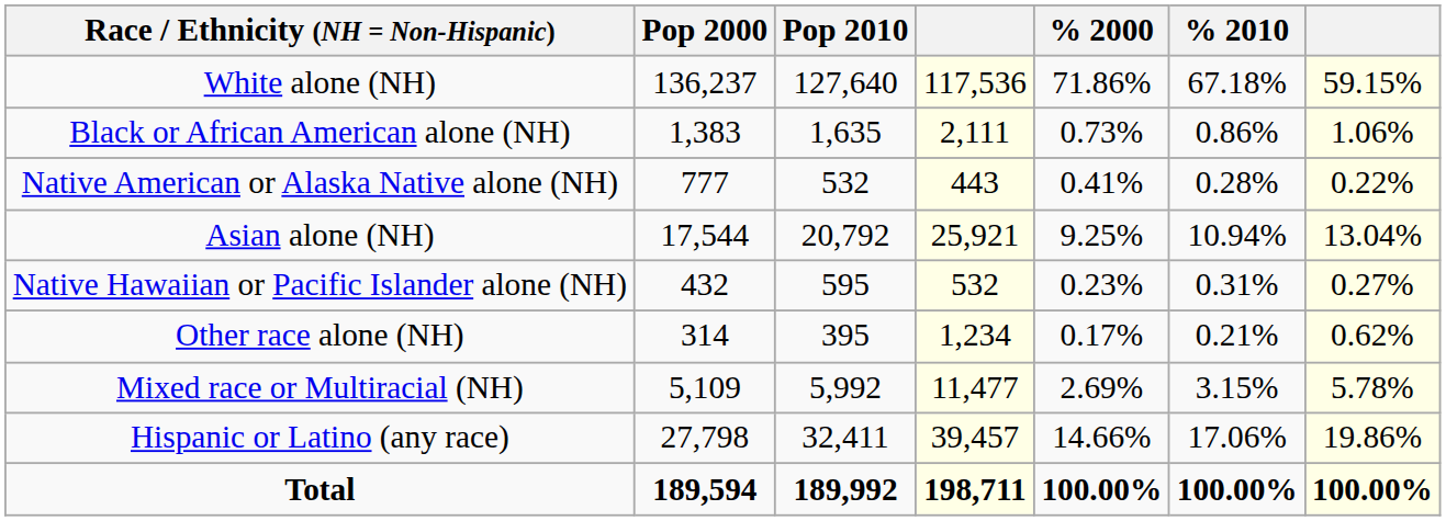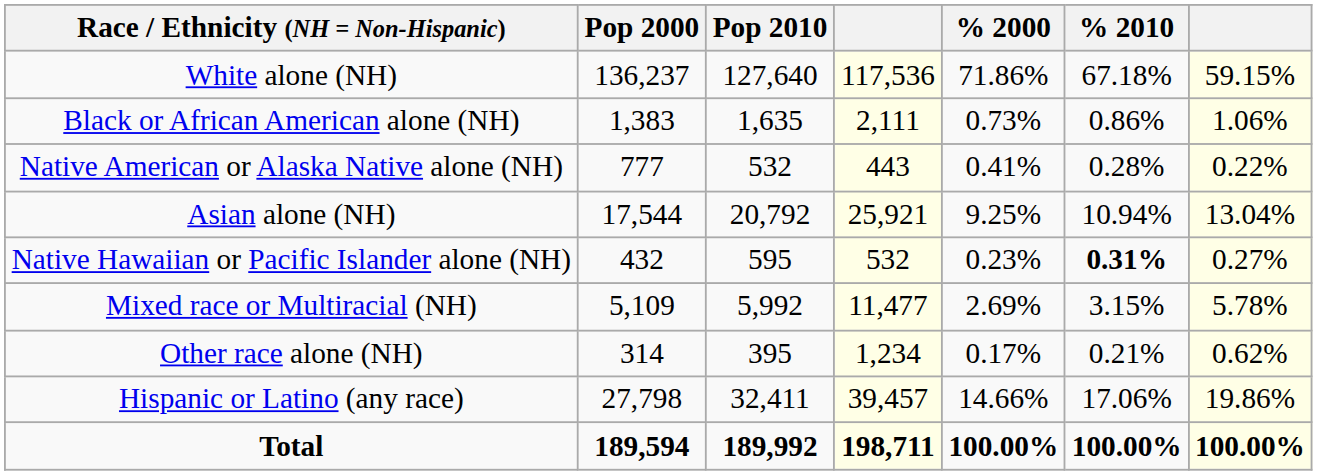Native Hawaiian or Pacific Islander alone (NH) | % 2010: normal -> bold
rows swapped: Other race alone (NH) <-> Mixed race or Multiracial (NH)
